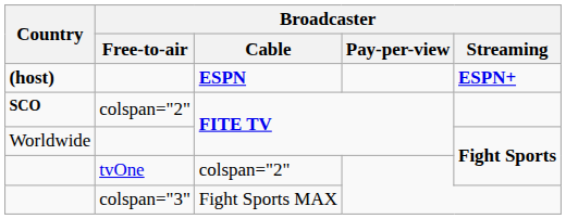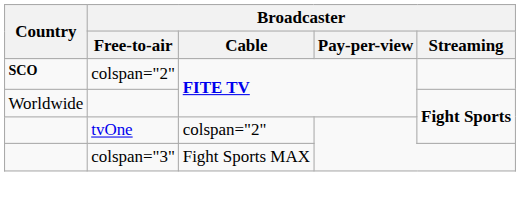- row: (host) | ESPN | ESPN+
